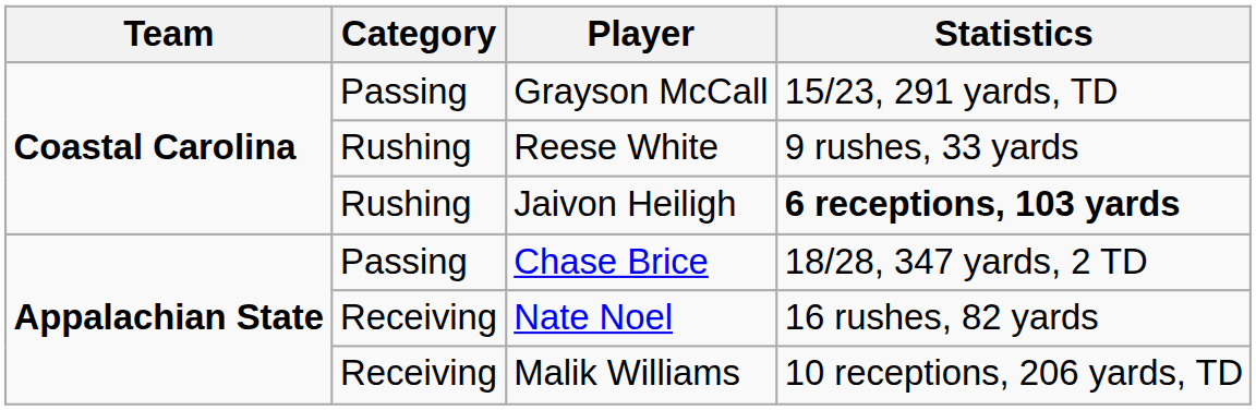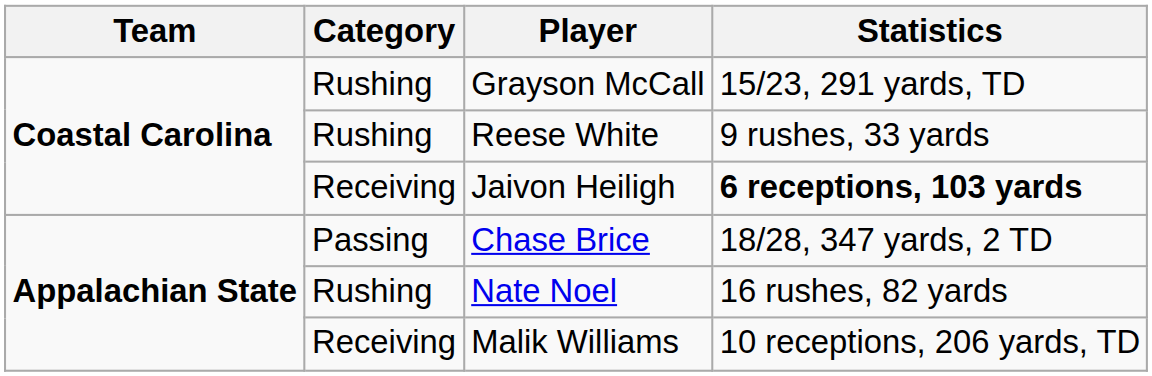Grayson McCall | Category: Passing -> Rushing
Jaivon Heiligh | Category: Rushing -> Receiving
Nate Noel | Category: Receiving -> Rushing
